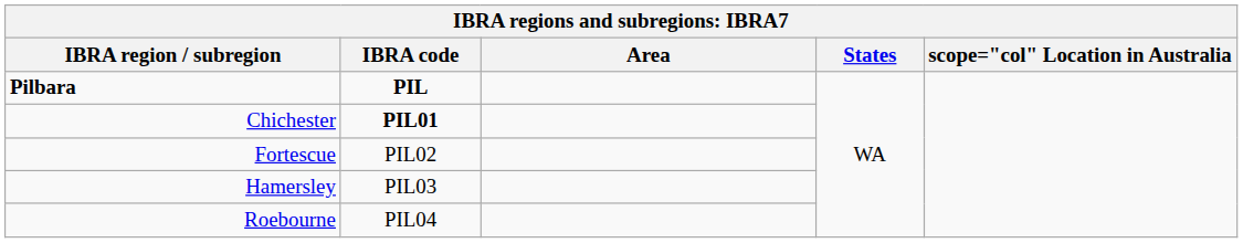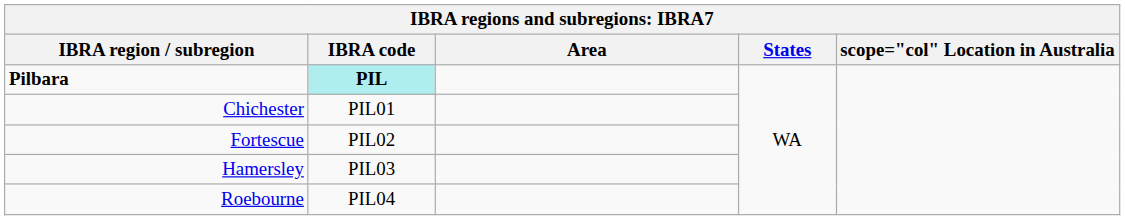Pilbara | column 2: no background -> paleturquoise background
Chichester | column 2: bold -> normal
